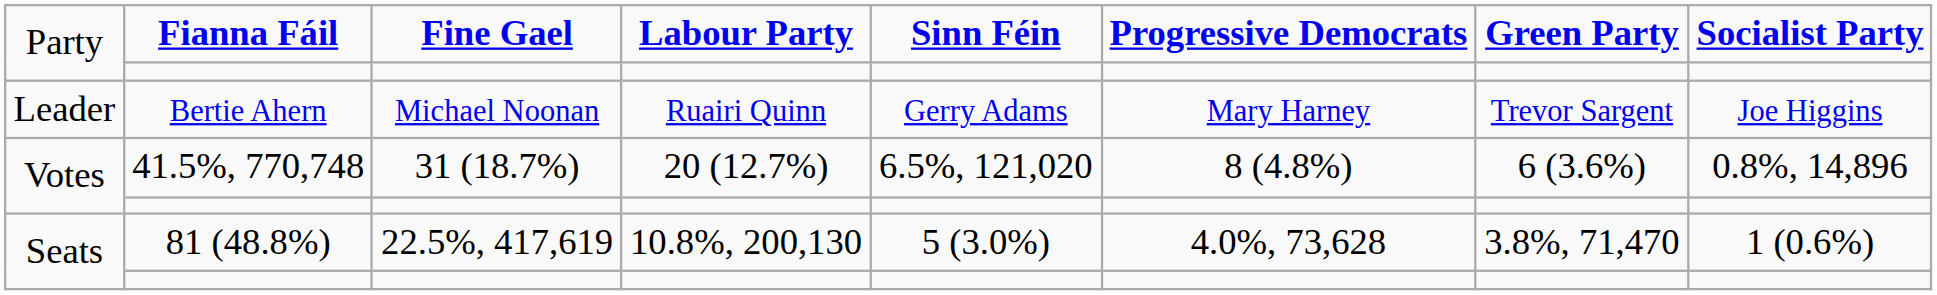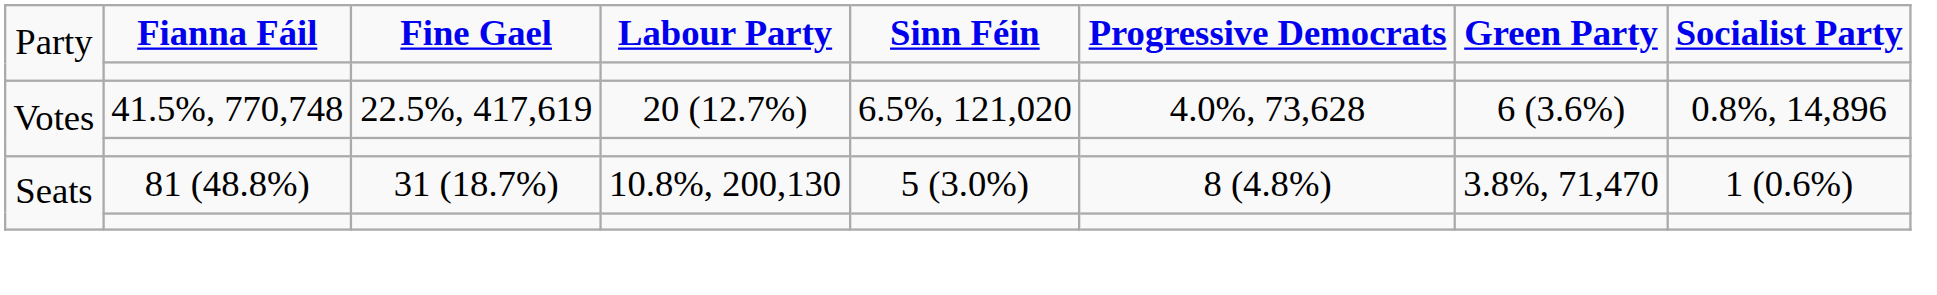- row: Leader | Bertie Ahern | Michael Noonan | Ruairi Quinn | Gerry Adams | Mary Harney | Trevor Sargent | Joe Higgins
Votes / 41.5%, 770,748 | column 3: 31 (18.7%) -> 22.5%, 417,619
Votes / 41.5%, 770,748 | column 6: 8 (4.8%) -> 4.0%, 73,628
Seats / 81 (48.8%) | column 3: 22.5%, 417,619 -> 31 (18.7%)
Seats / 81 (48.8%) | column 6: 4.0%, 73,628 -> 8 (4.8%)
